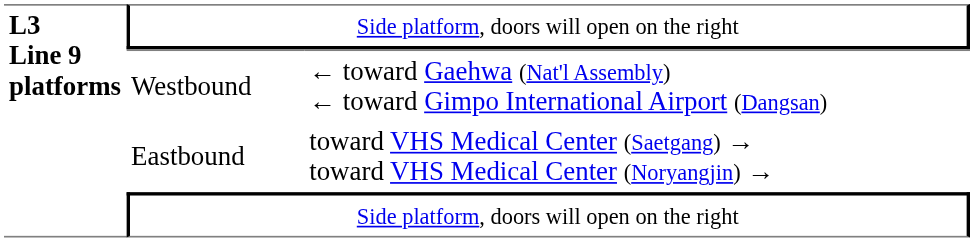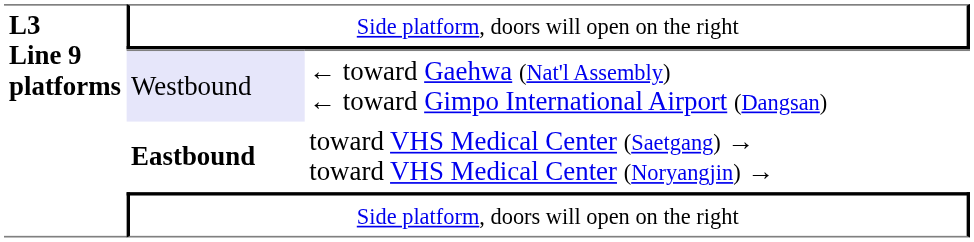Westbound | column 2: no background -> lavender background
Eastbound | column 2: normal -> bold
